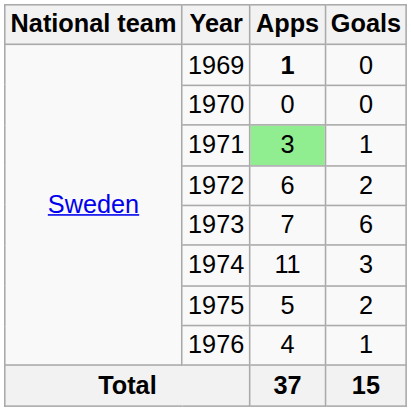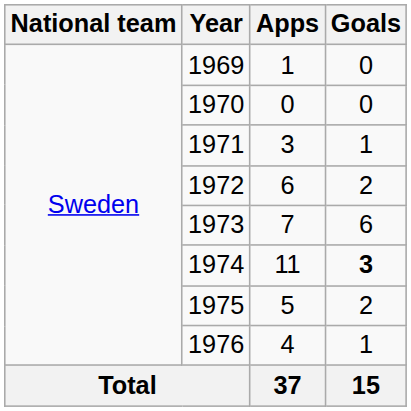1969 | Apps: bold -> normal
1971 | Apps: lightgreen background -> no background
1974 | Goals: normal -> bold
